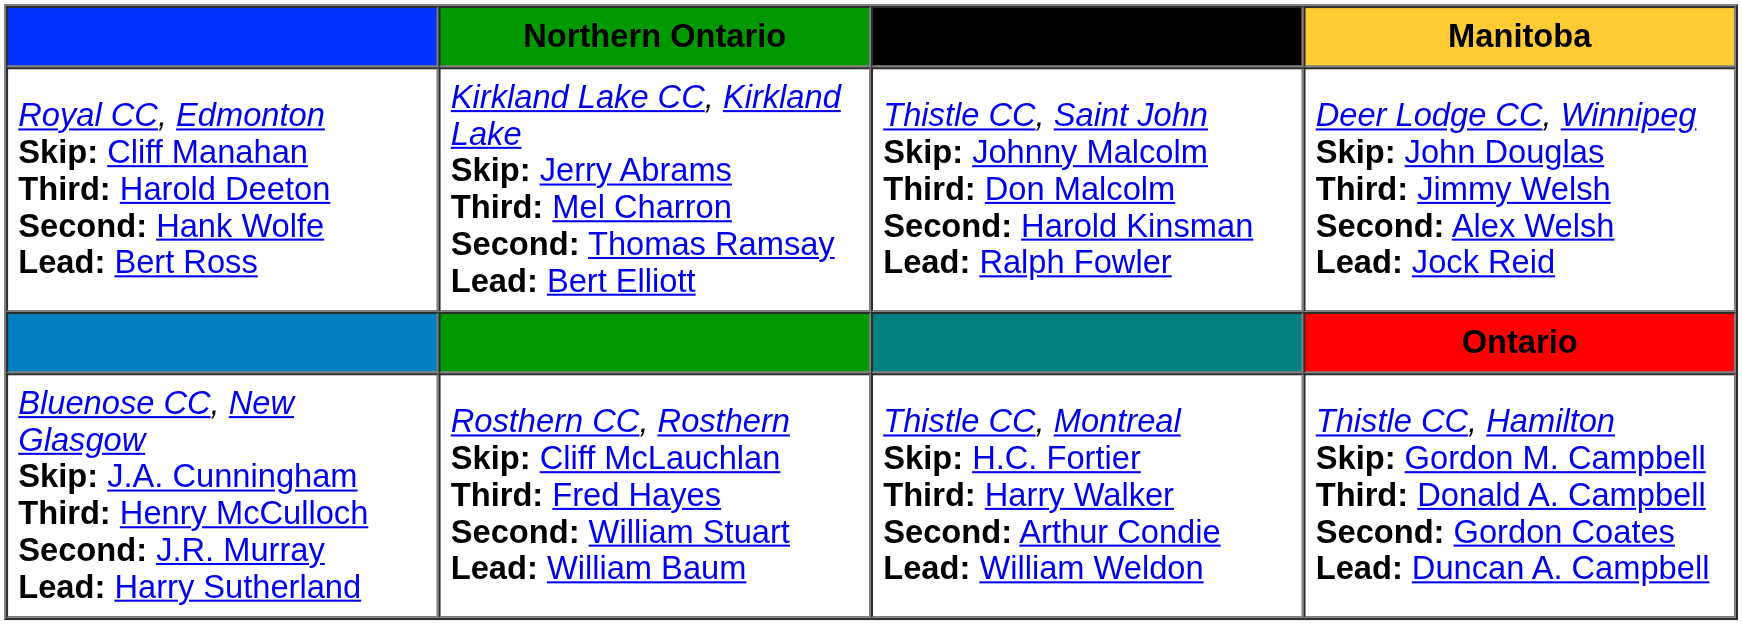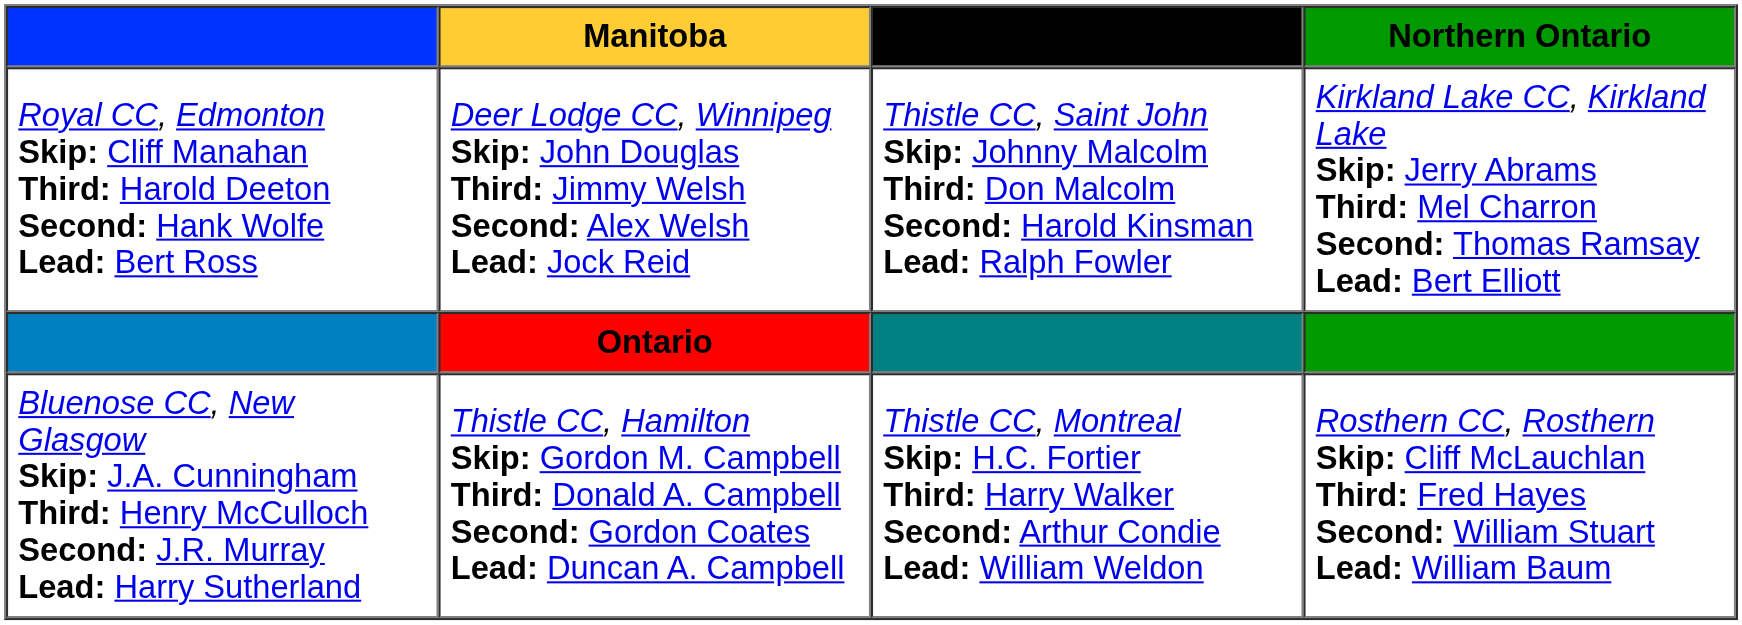columns swapped: Manitoba <-> Northern Ontario
